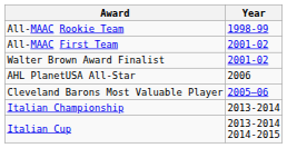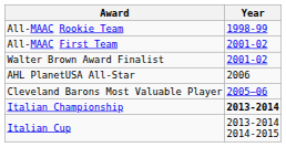Italian Championship | Year: normal -> bold
